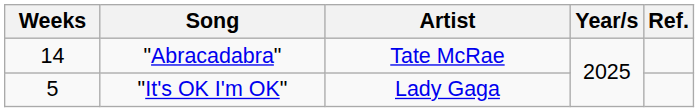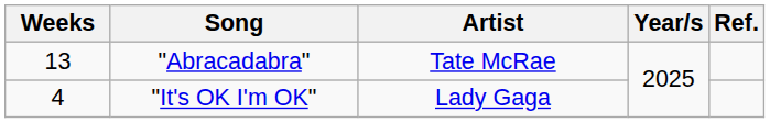"Abracadabra" | Weeks: 14 -> 13
"It's OK I'm OK" | Weeks: 5 -> 4
